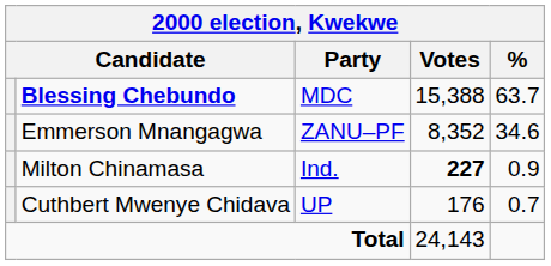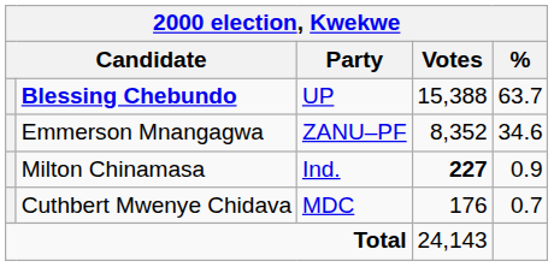Blessing Chebundo | Party: MDC -> UP
Cuthbert Mwenye Chidava | Party: UP -> MDC
